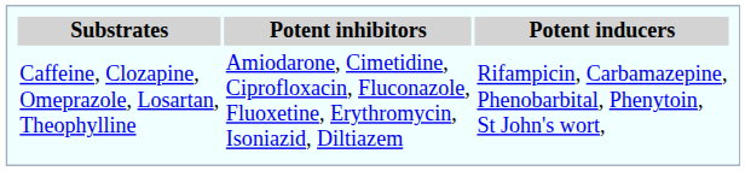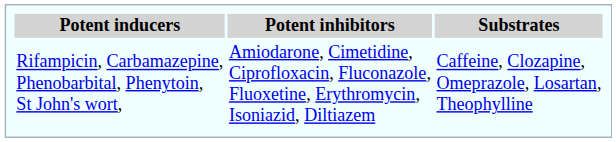columns swapped: Potent inducers <-> Substrates
